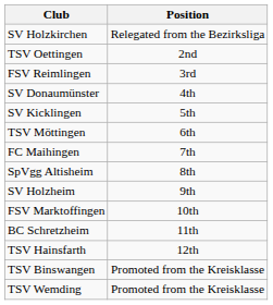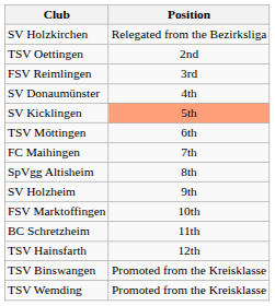SV Kicklingen | Position: no background -> lightsalmon background
